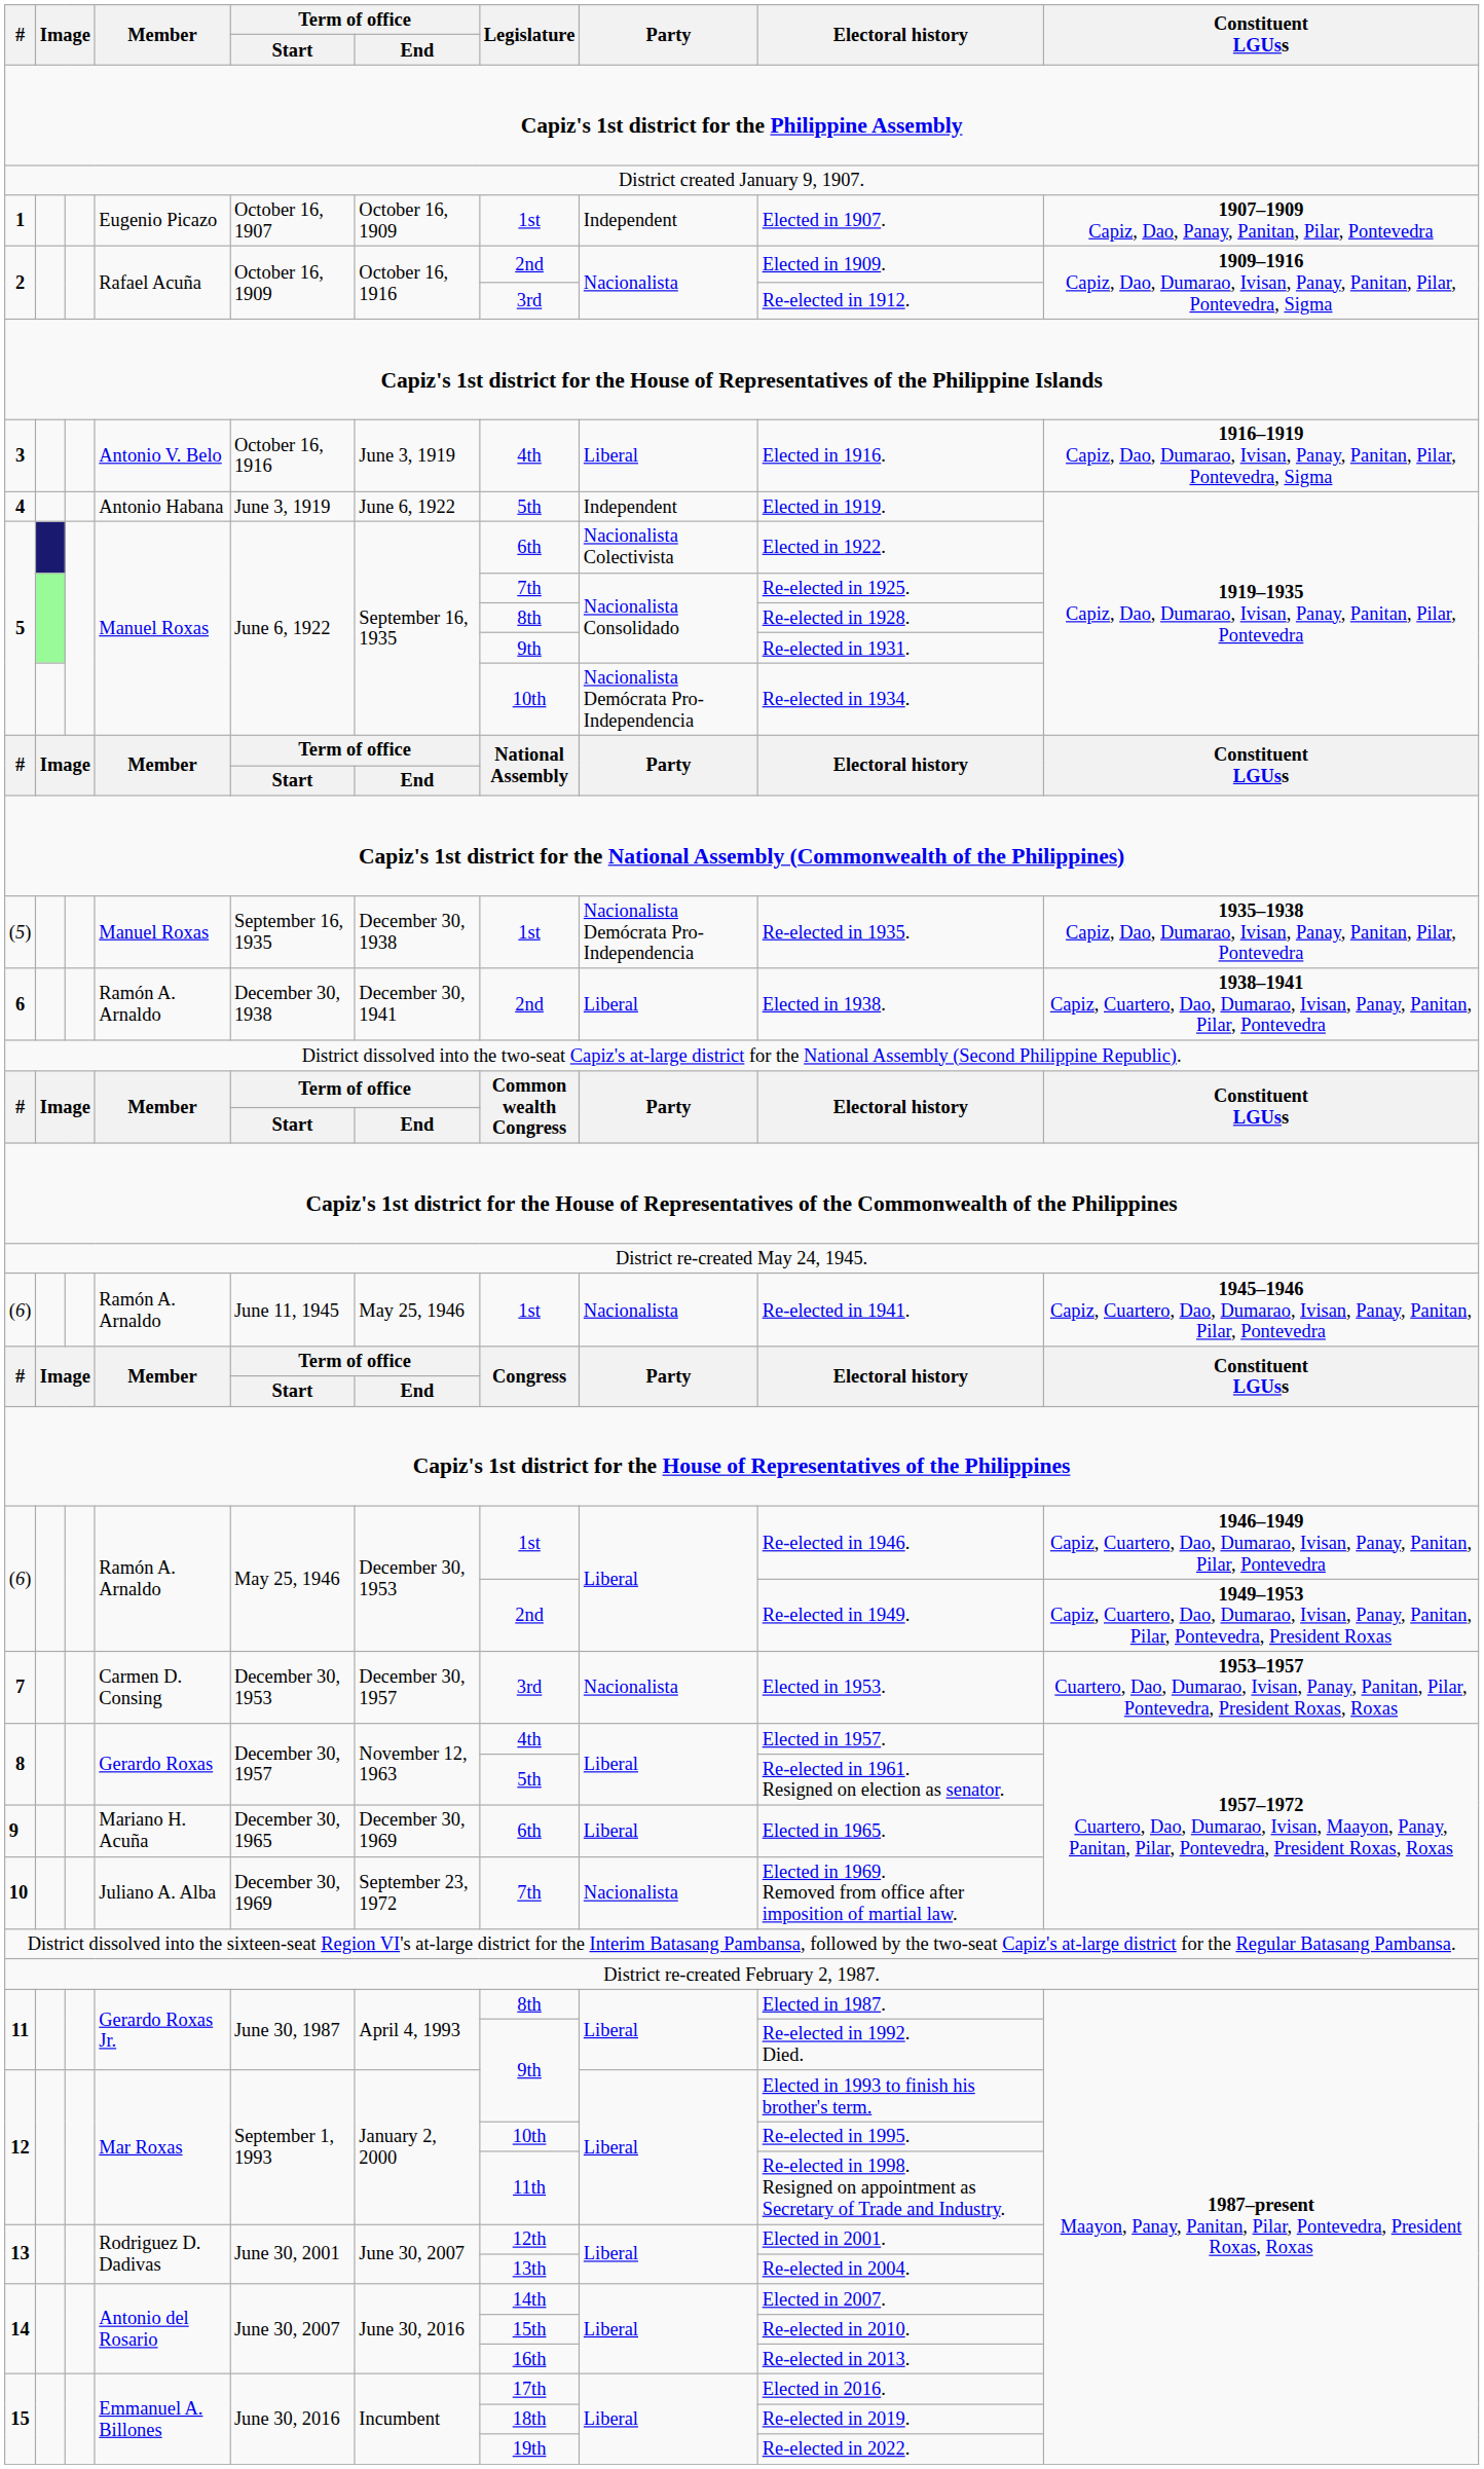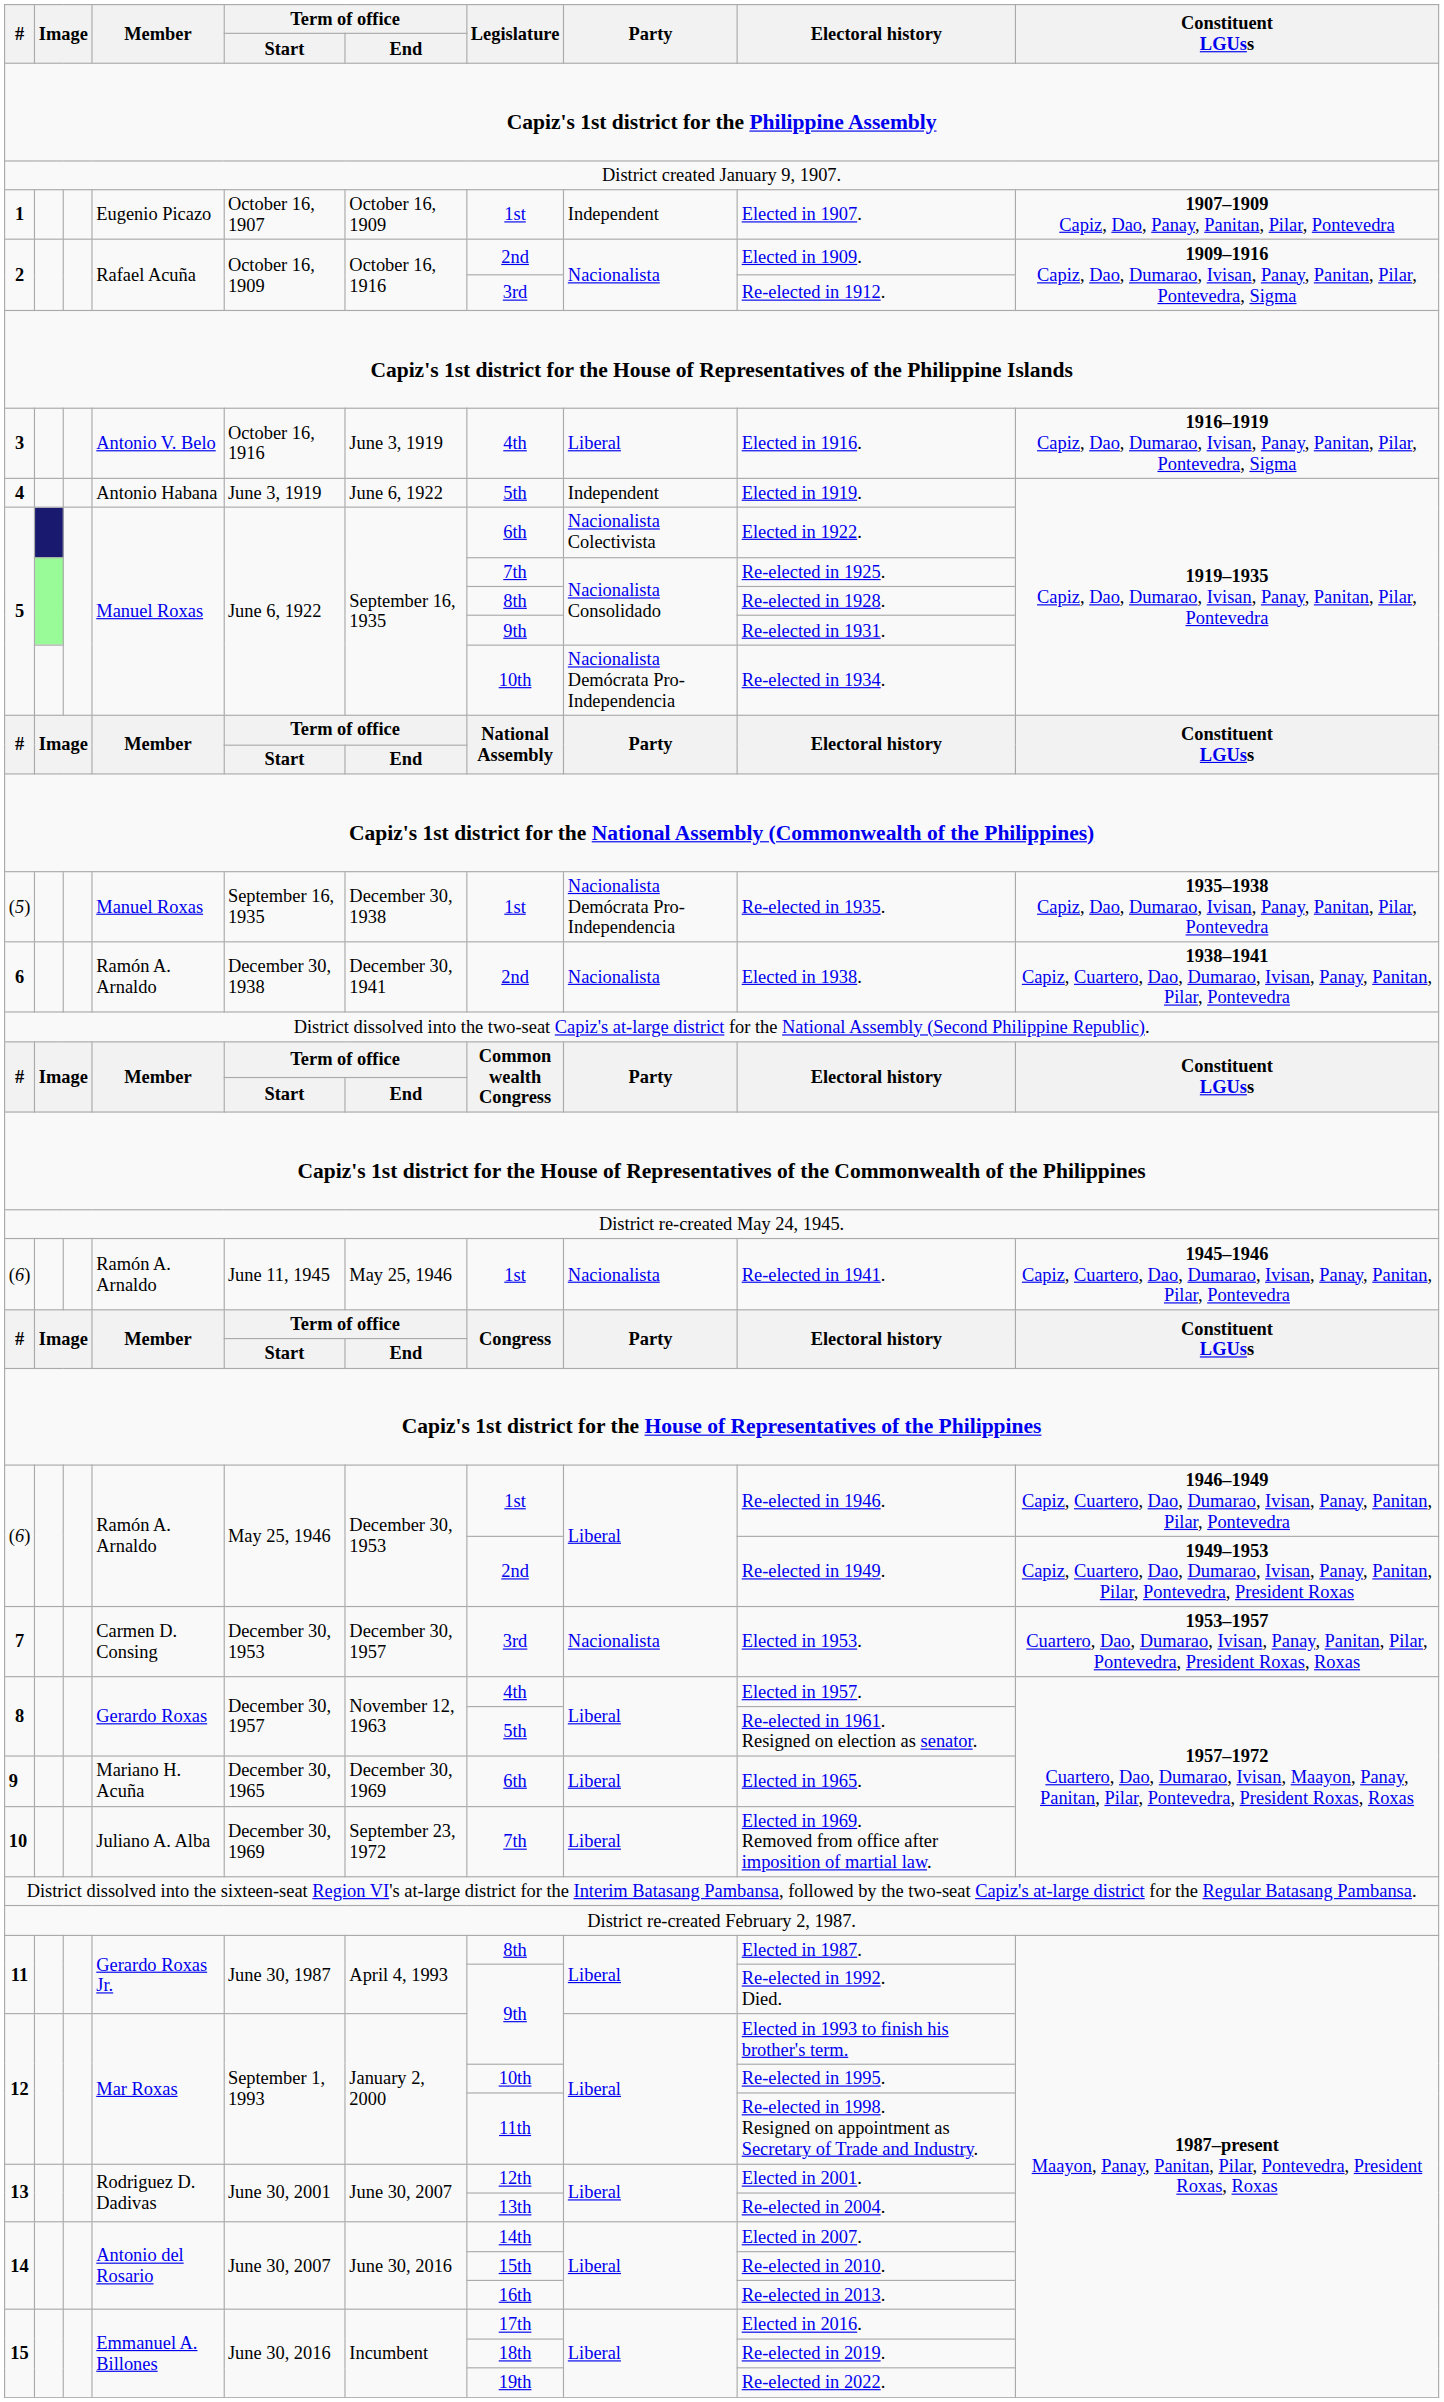6 | Party: Liberal -> Nacionalista
10 | Party: Nacionalista -> Liberal
